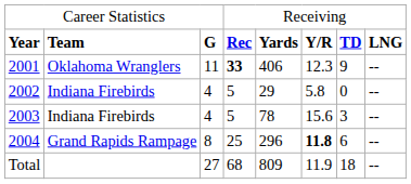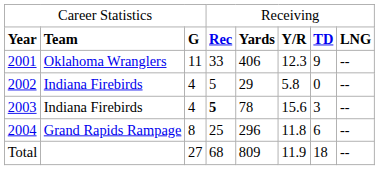2001 | column 4: bold -> normal
2003 | column 4: normal -> bold
2004 | column 6: bold -> normal
